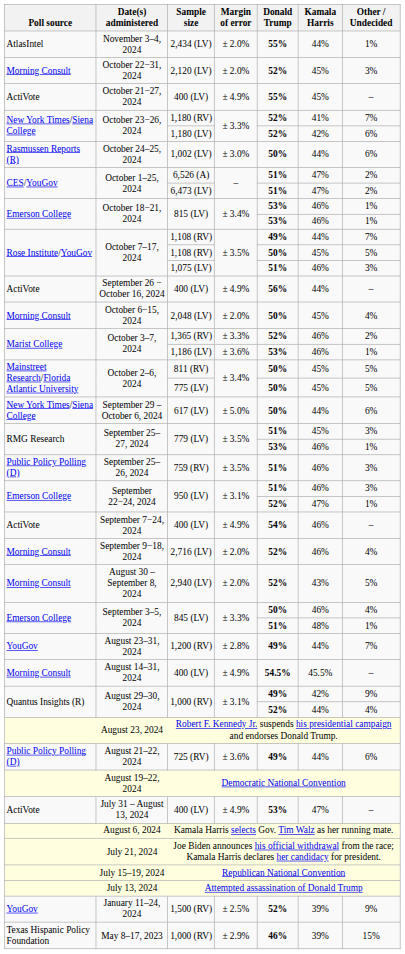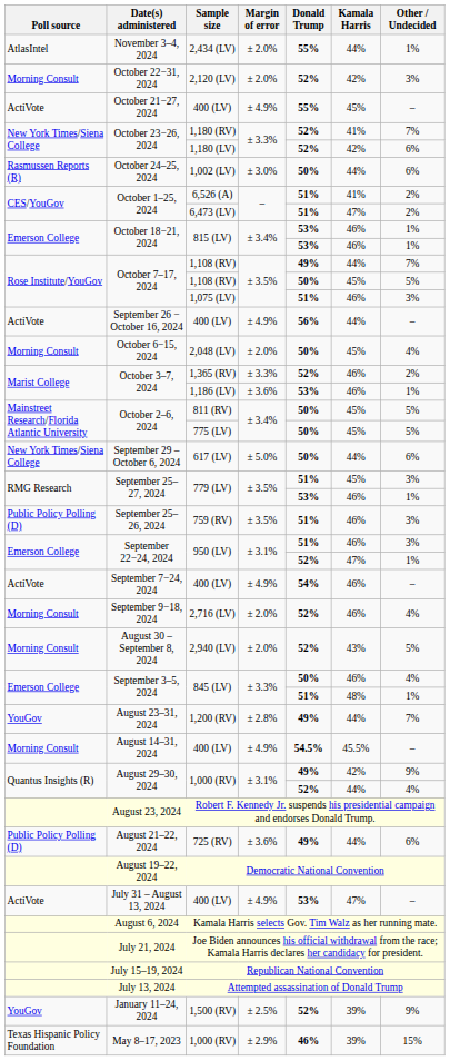October 22−31, 2024 | Kamala Harris: 45% -> 42%
October 1–25, 2024 / 6,526 (A) | Kamala Harris: 47% -> 41%
